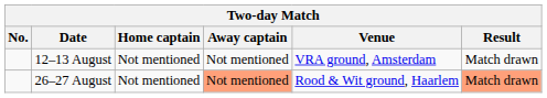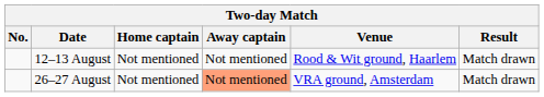12–13 August | Venue: VRA ground, Amsterdam -> Rood & Wit ground, Haarlem
26–27 August | Venue: Rood & Wit ground, Haarlem -> VRA ground, Amsterdam
26–27 August | Result: lightsalmon background -> no background
